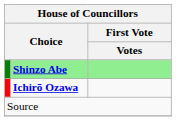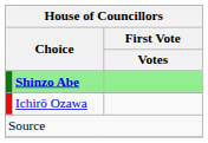Ichirō Ozawa | column 2: bold -> normal
